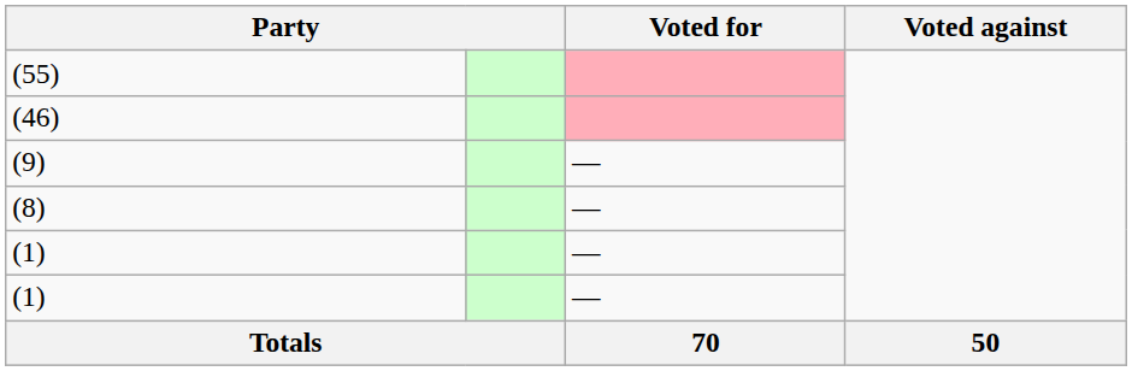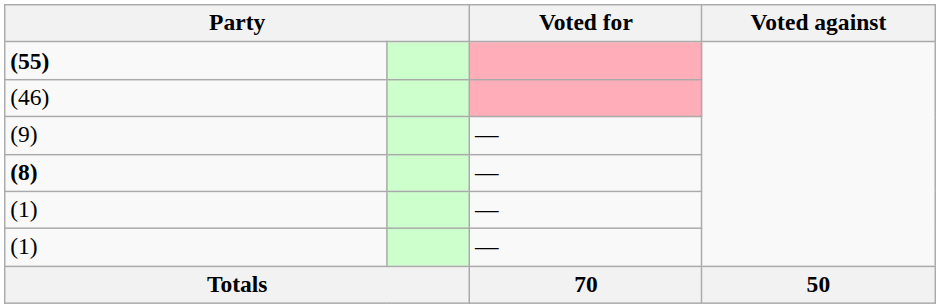(55) | column 1: normal -> bold
(8) | column 1: normal -> bold
